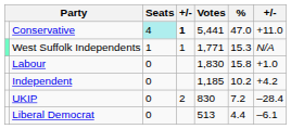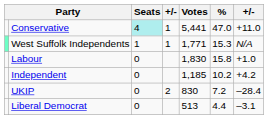Conservative | column 4: bold -> normal
Liberal Democrat | column 7: –6.1 -> –3.1
